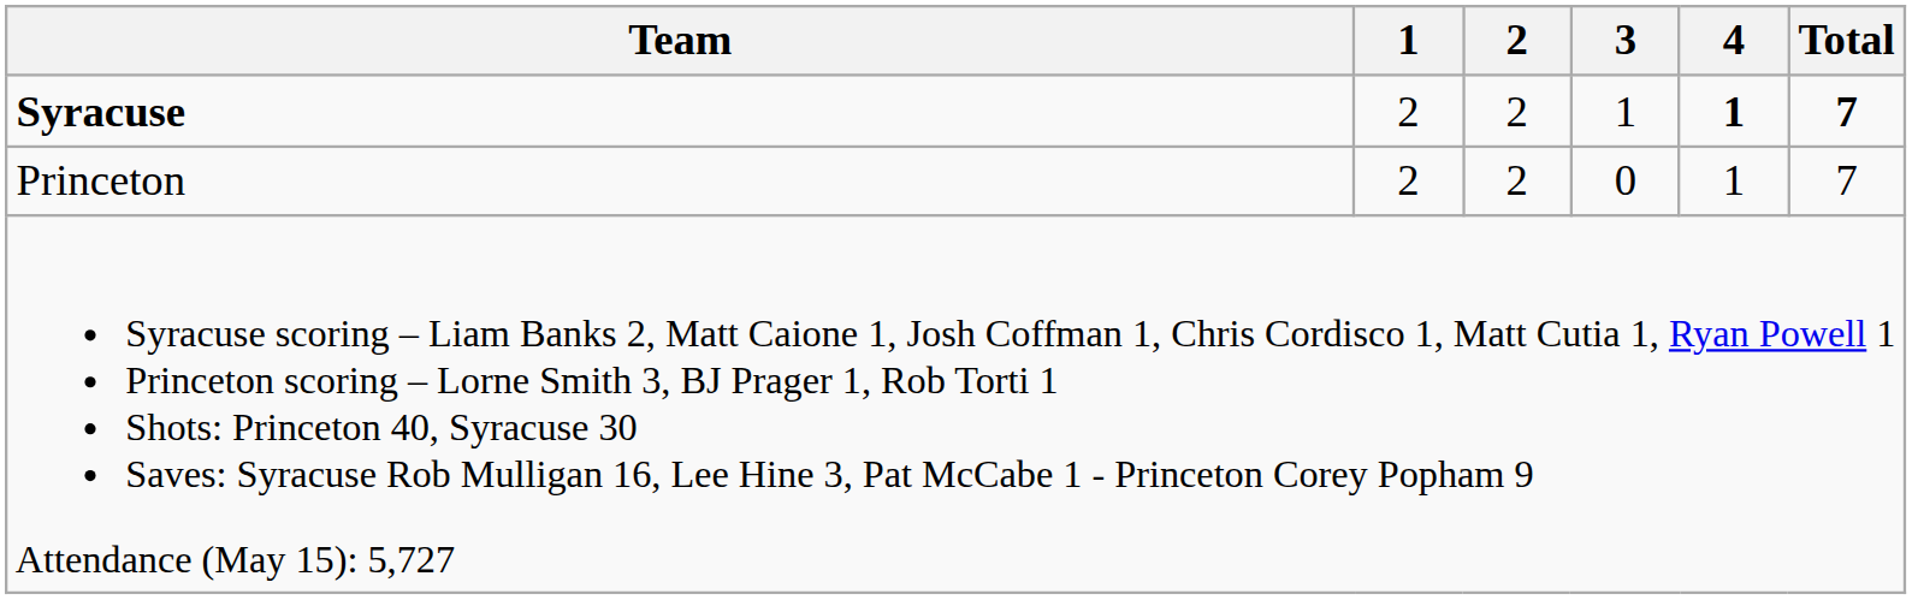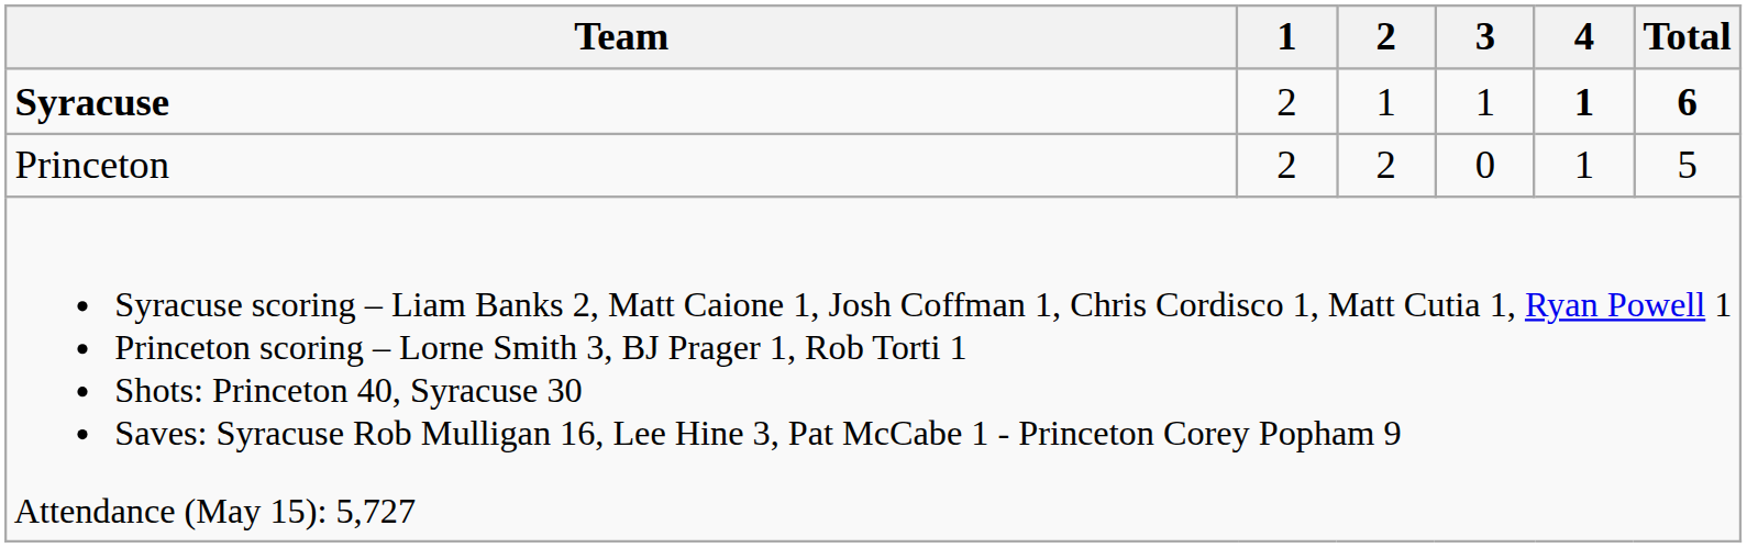Syracuse | 2: 2 -> 1
Syracuse | Total: 7 -> 6
Princeton | Total: 7 -> 5
